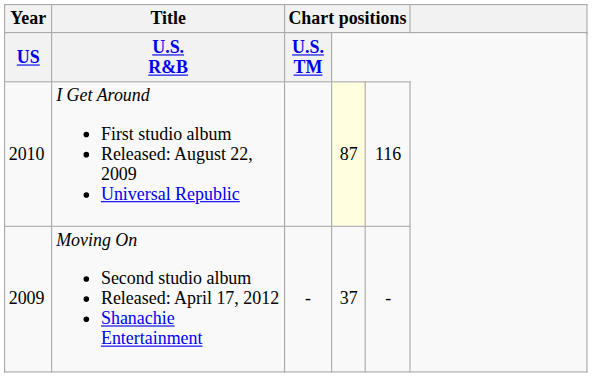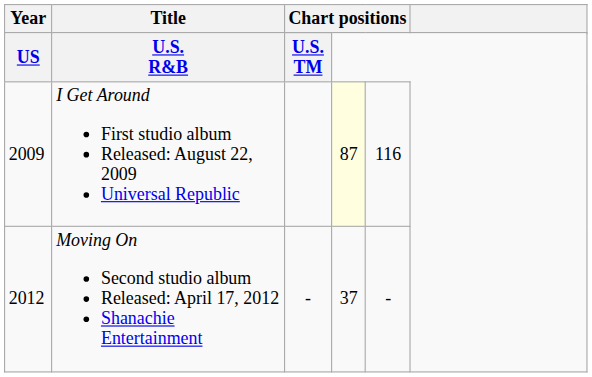row 3 | Year: 2010 -> 2009
row 4 | Year: 2009 -> 2012
